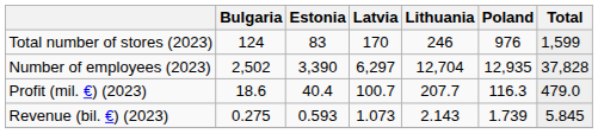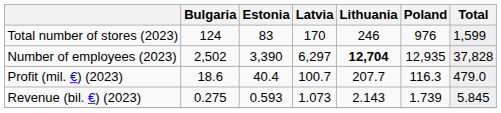Number of employees (2023) | Lithuania: normal -> bold
